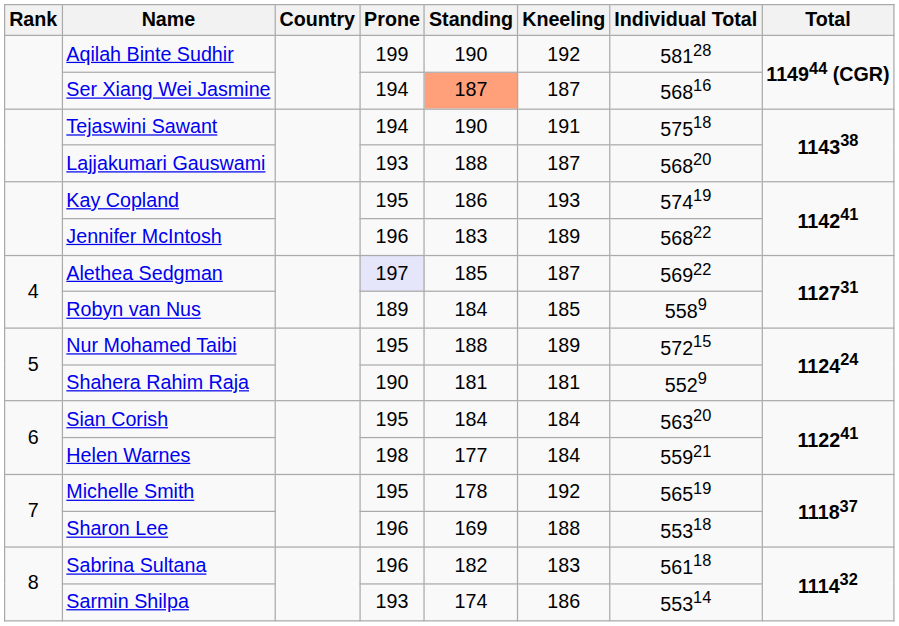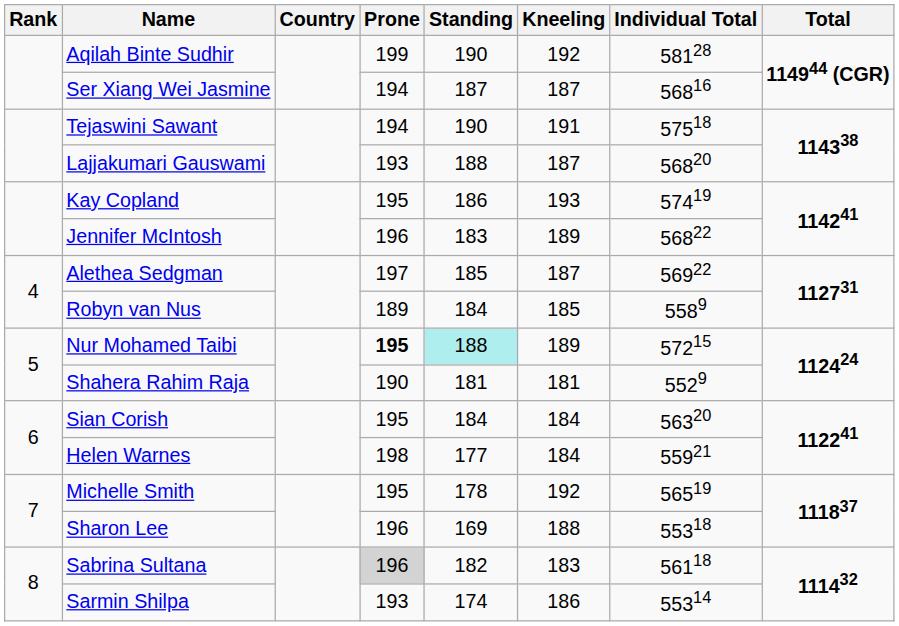Ser Xiang Wei Jasmine | Standing: lightsalmon background -> no background
Alethea Sedgman | Prone: lavender background -> no background
Nur Mohamed Taibi | Prone: normal -> bold
Nur Mohamed Taibi | Standing: no background -> paleturquoise background
Sabrina Sultana | Prone: no background -> lightgrey background
